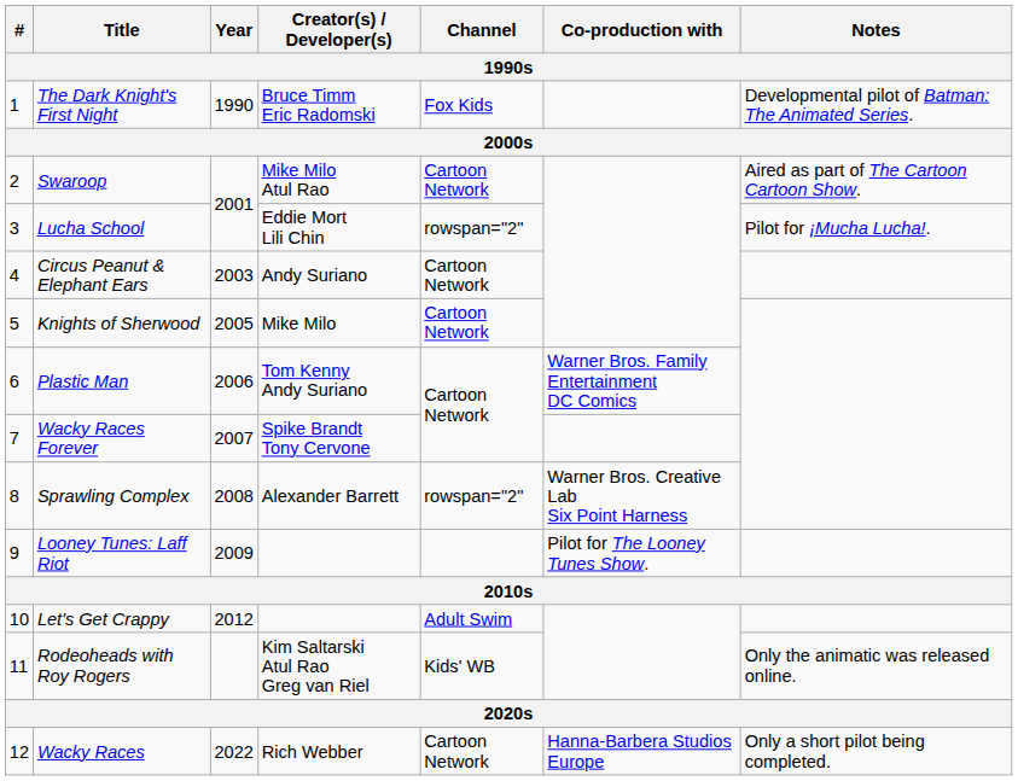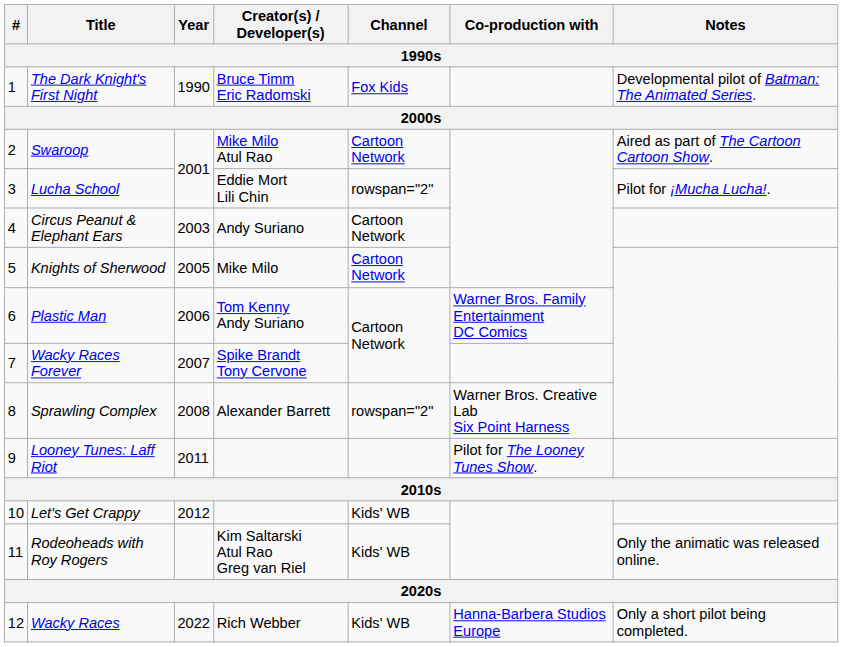Looney Tunes: Laff Riot | Year: 2009 -> 2011
Let's Get Crappy | Channel: Adult Swim -> Kids' WB
Wacky Races | Channel: Cartoon Network -> Kids' WB
